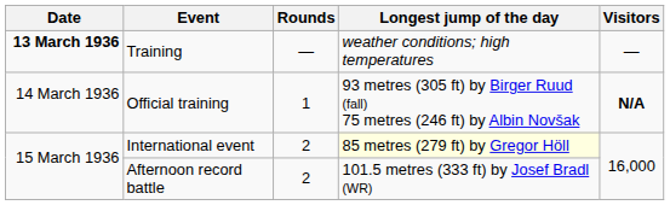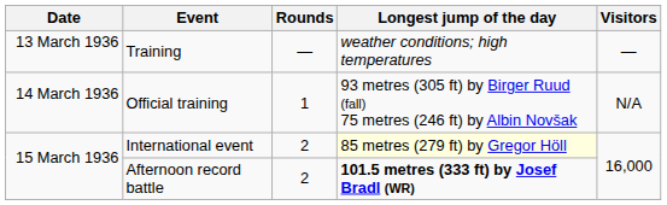Training | Date: bold -> normal
Official training | Visitors: bold -> normal
Afternoon record battle | Longest jump of the day: normal -> bold
